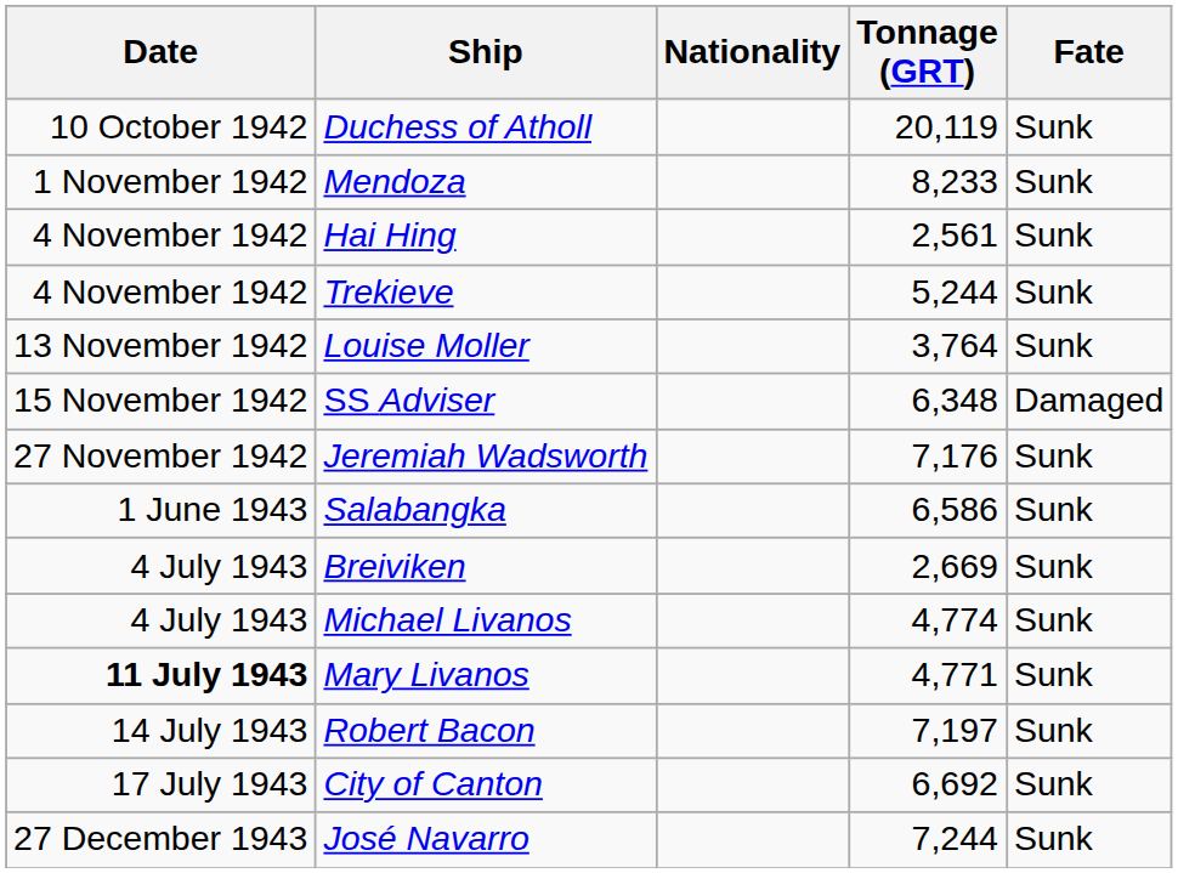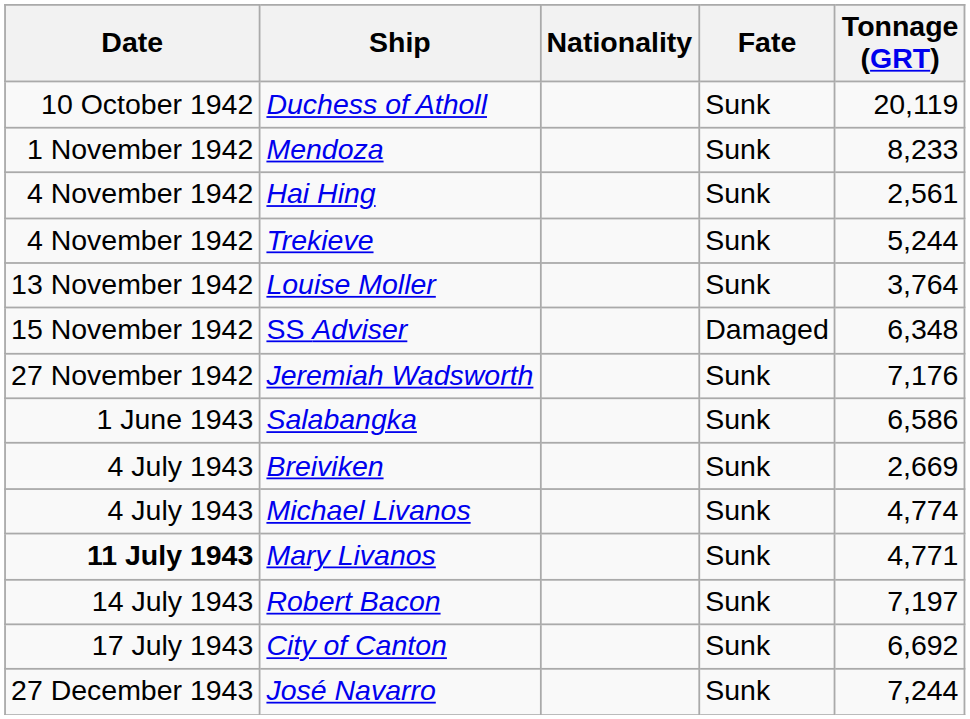columns swapped: Tonnage (GRT) <-> Fate
